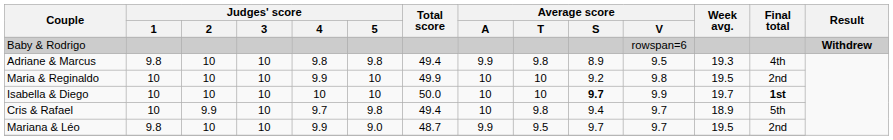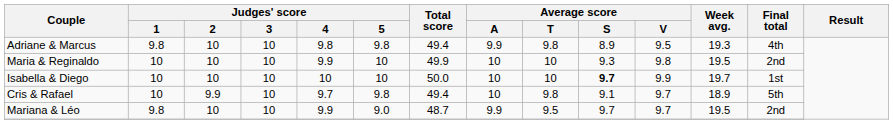- row: Baby & Rodrigo | rowspan=6 | Withdrew
Maria & Reginaldo | Average score / S: 9.2 -> 9.3
Isabella & Diego | Final total: bold -> normal
Cris & Rafael | Average score / S: 9.4 -> 9.1
